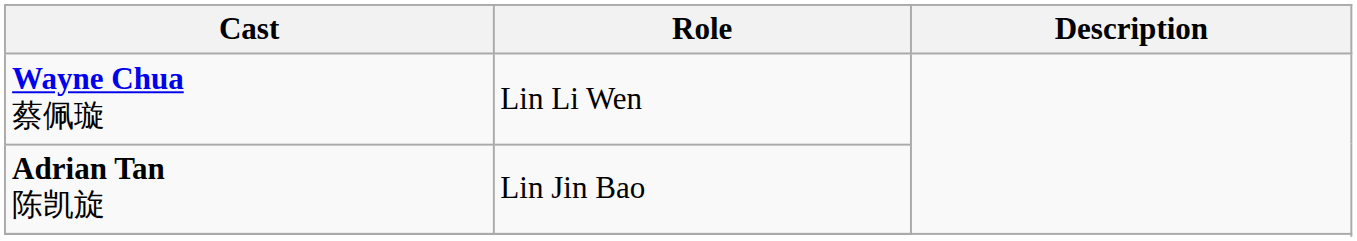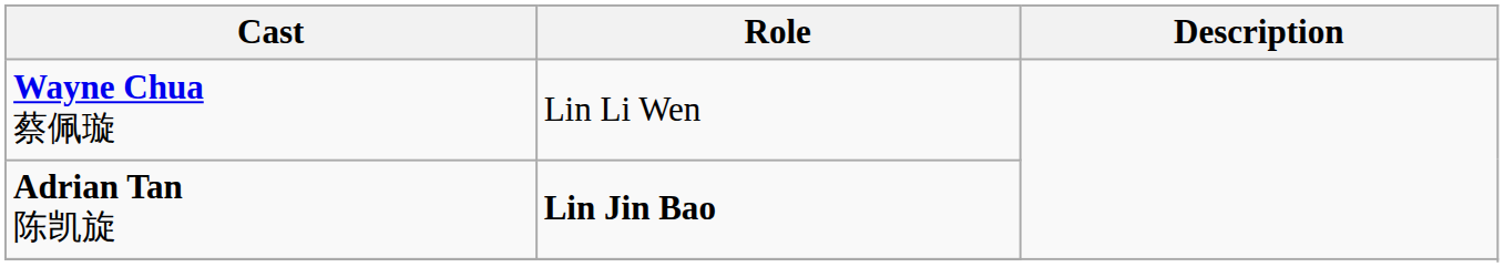Adrian Tan 陈凯旋 | Role: normal -> bold
